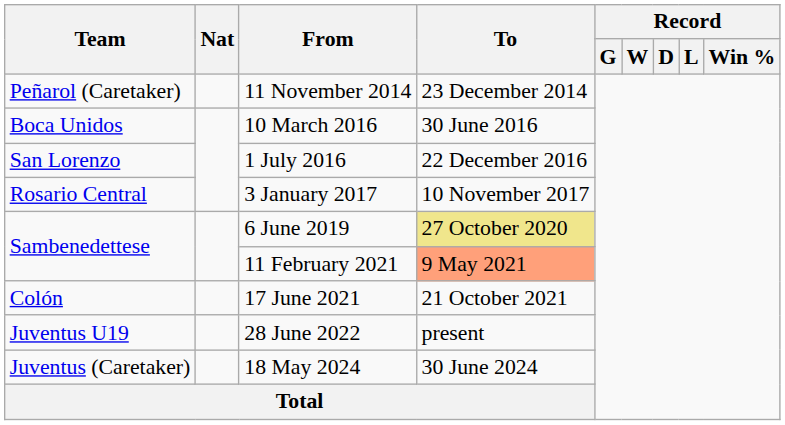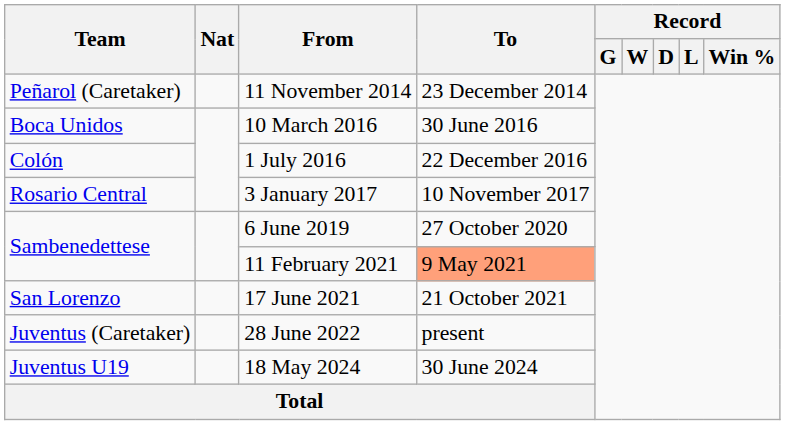1 July 2016 | Team: San Lorenzo -> Colón
6 June 2019 | To: khaki background -> no background
17 June 2021 | Team: Colón -> San Lorenzo
28 June 2022 | Team: Juventus U19 -> Juventus (Caretaker)
18 May 2024 | Team: Juventus (Caretaker) -> Juventus U19
